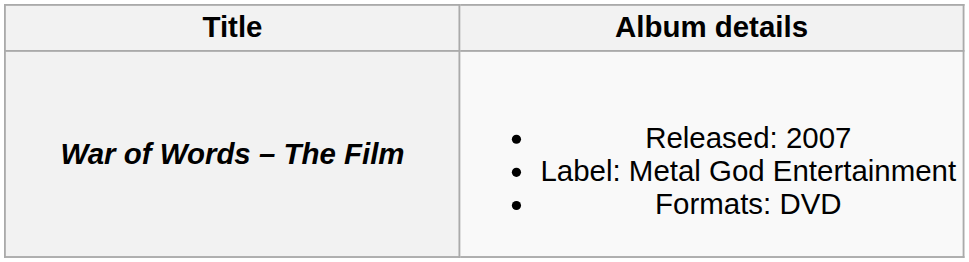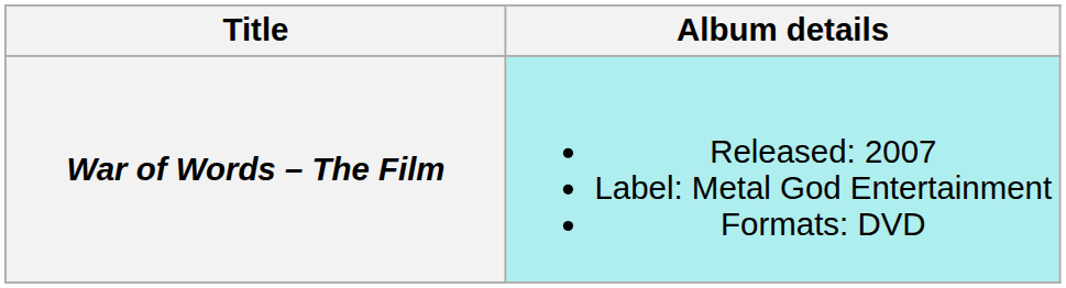War of Words – The Film | Album details: no background -> paleturquoise background
